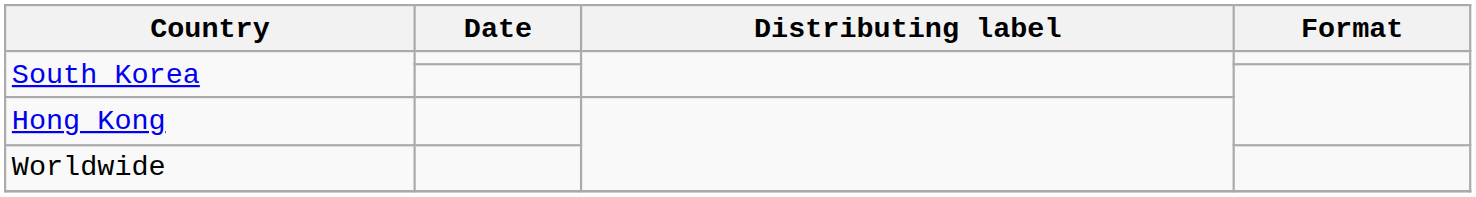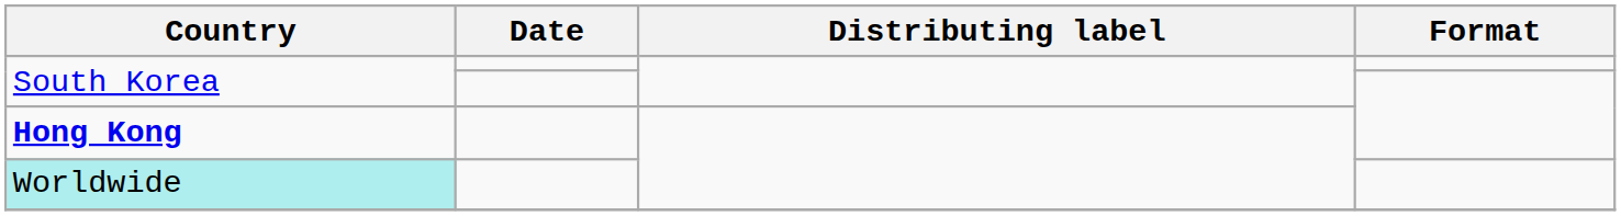Hong Kong | Country: normal -> bold
Worldwide | Country: no background -> paleturquoise background
